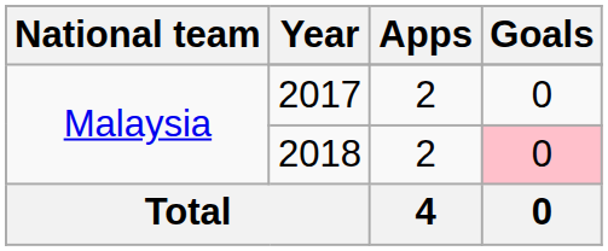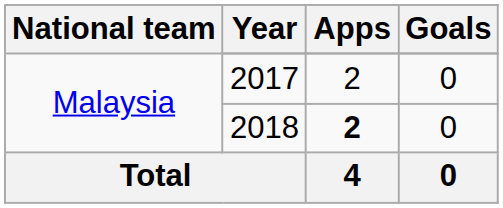2018 | Apps: normal -> bold
2018 | Goals: pink background -> no background
